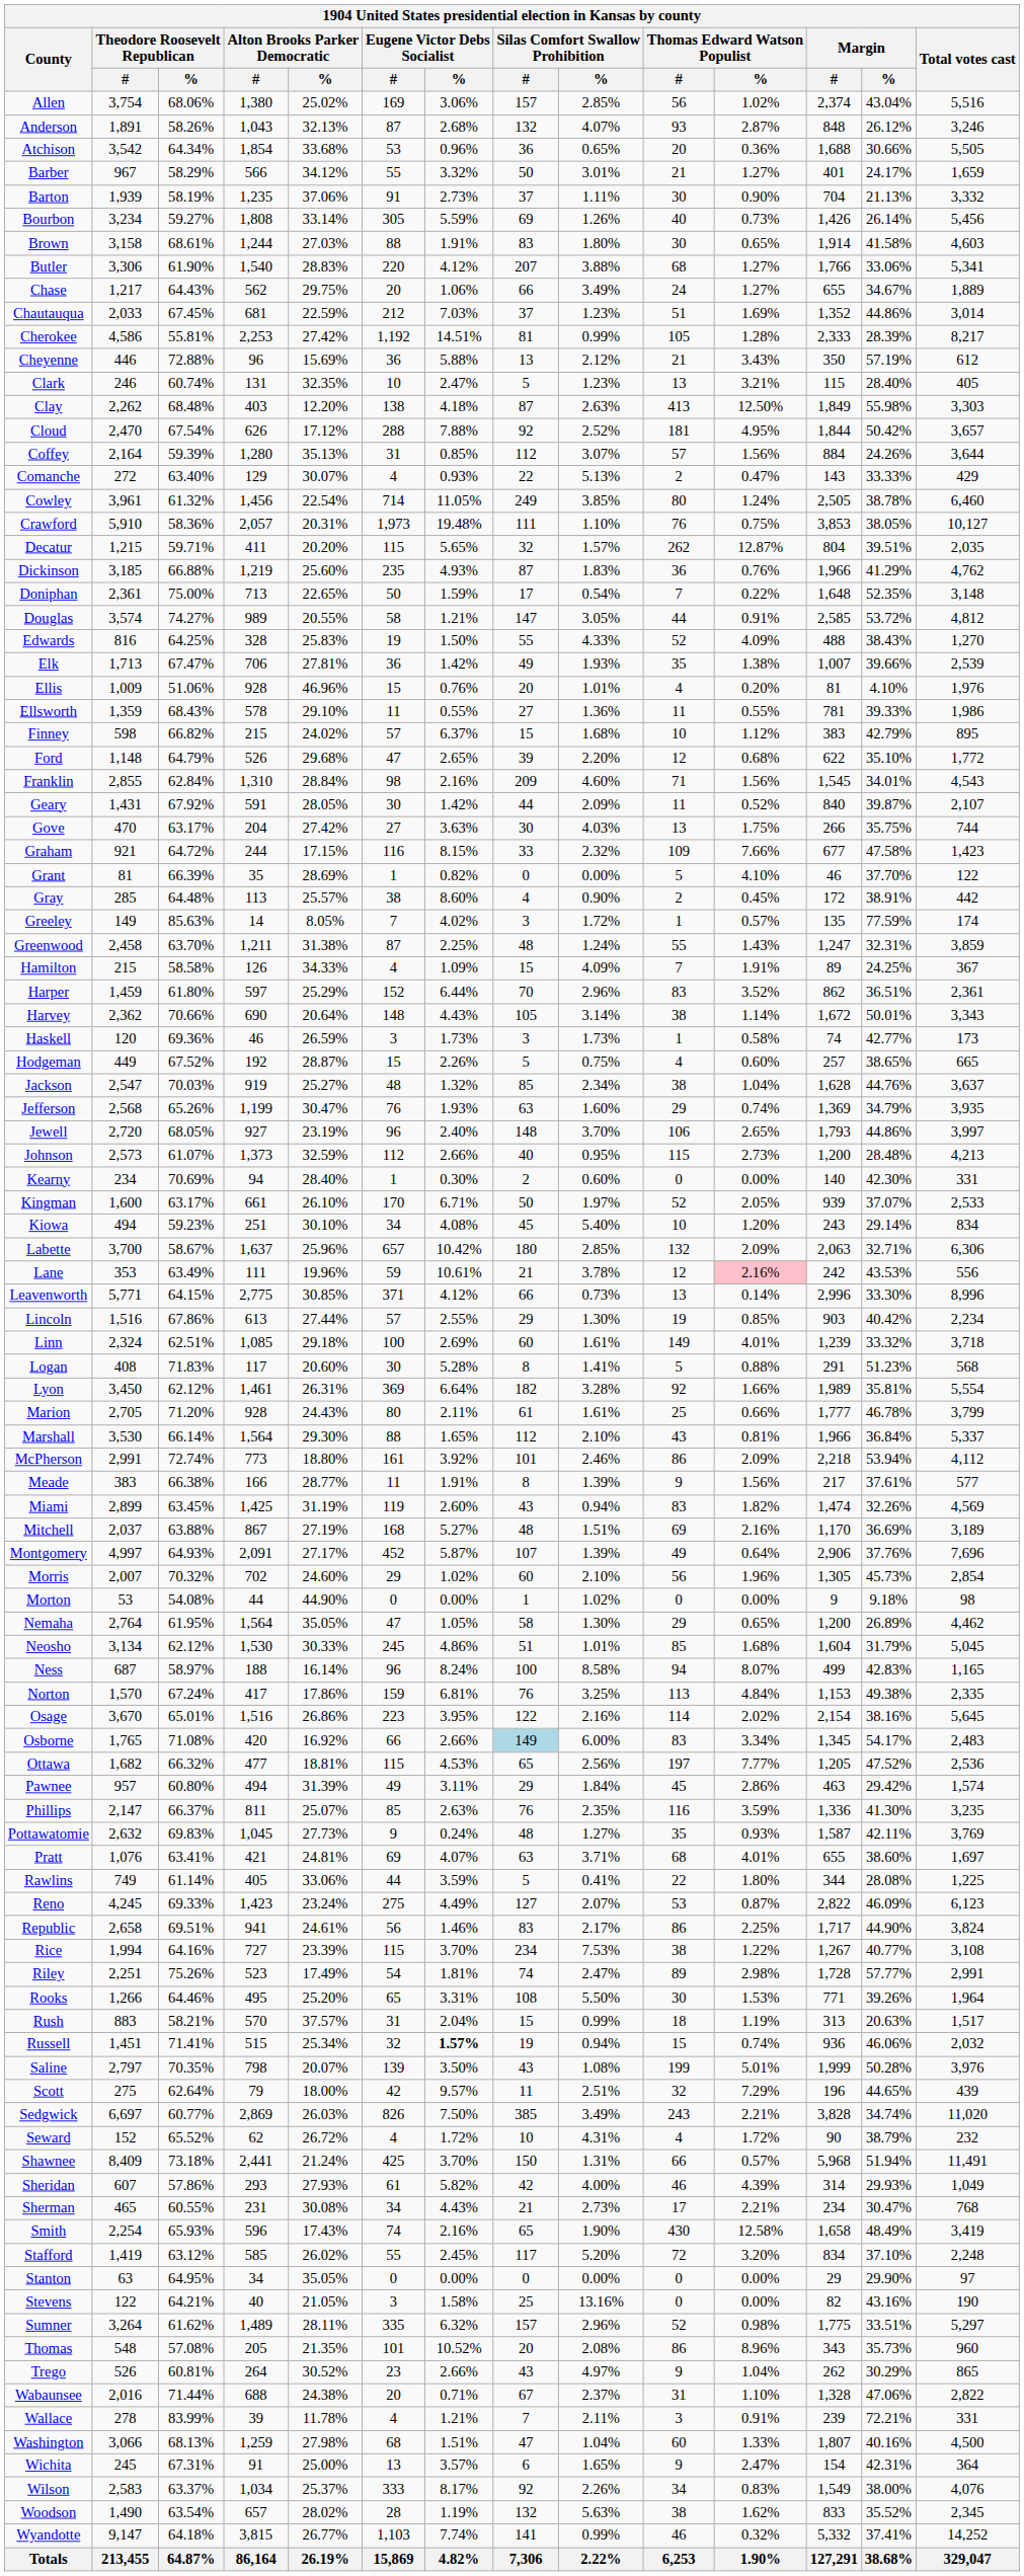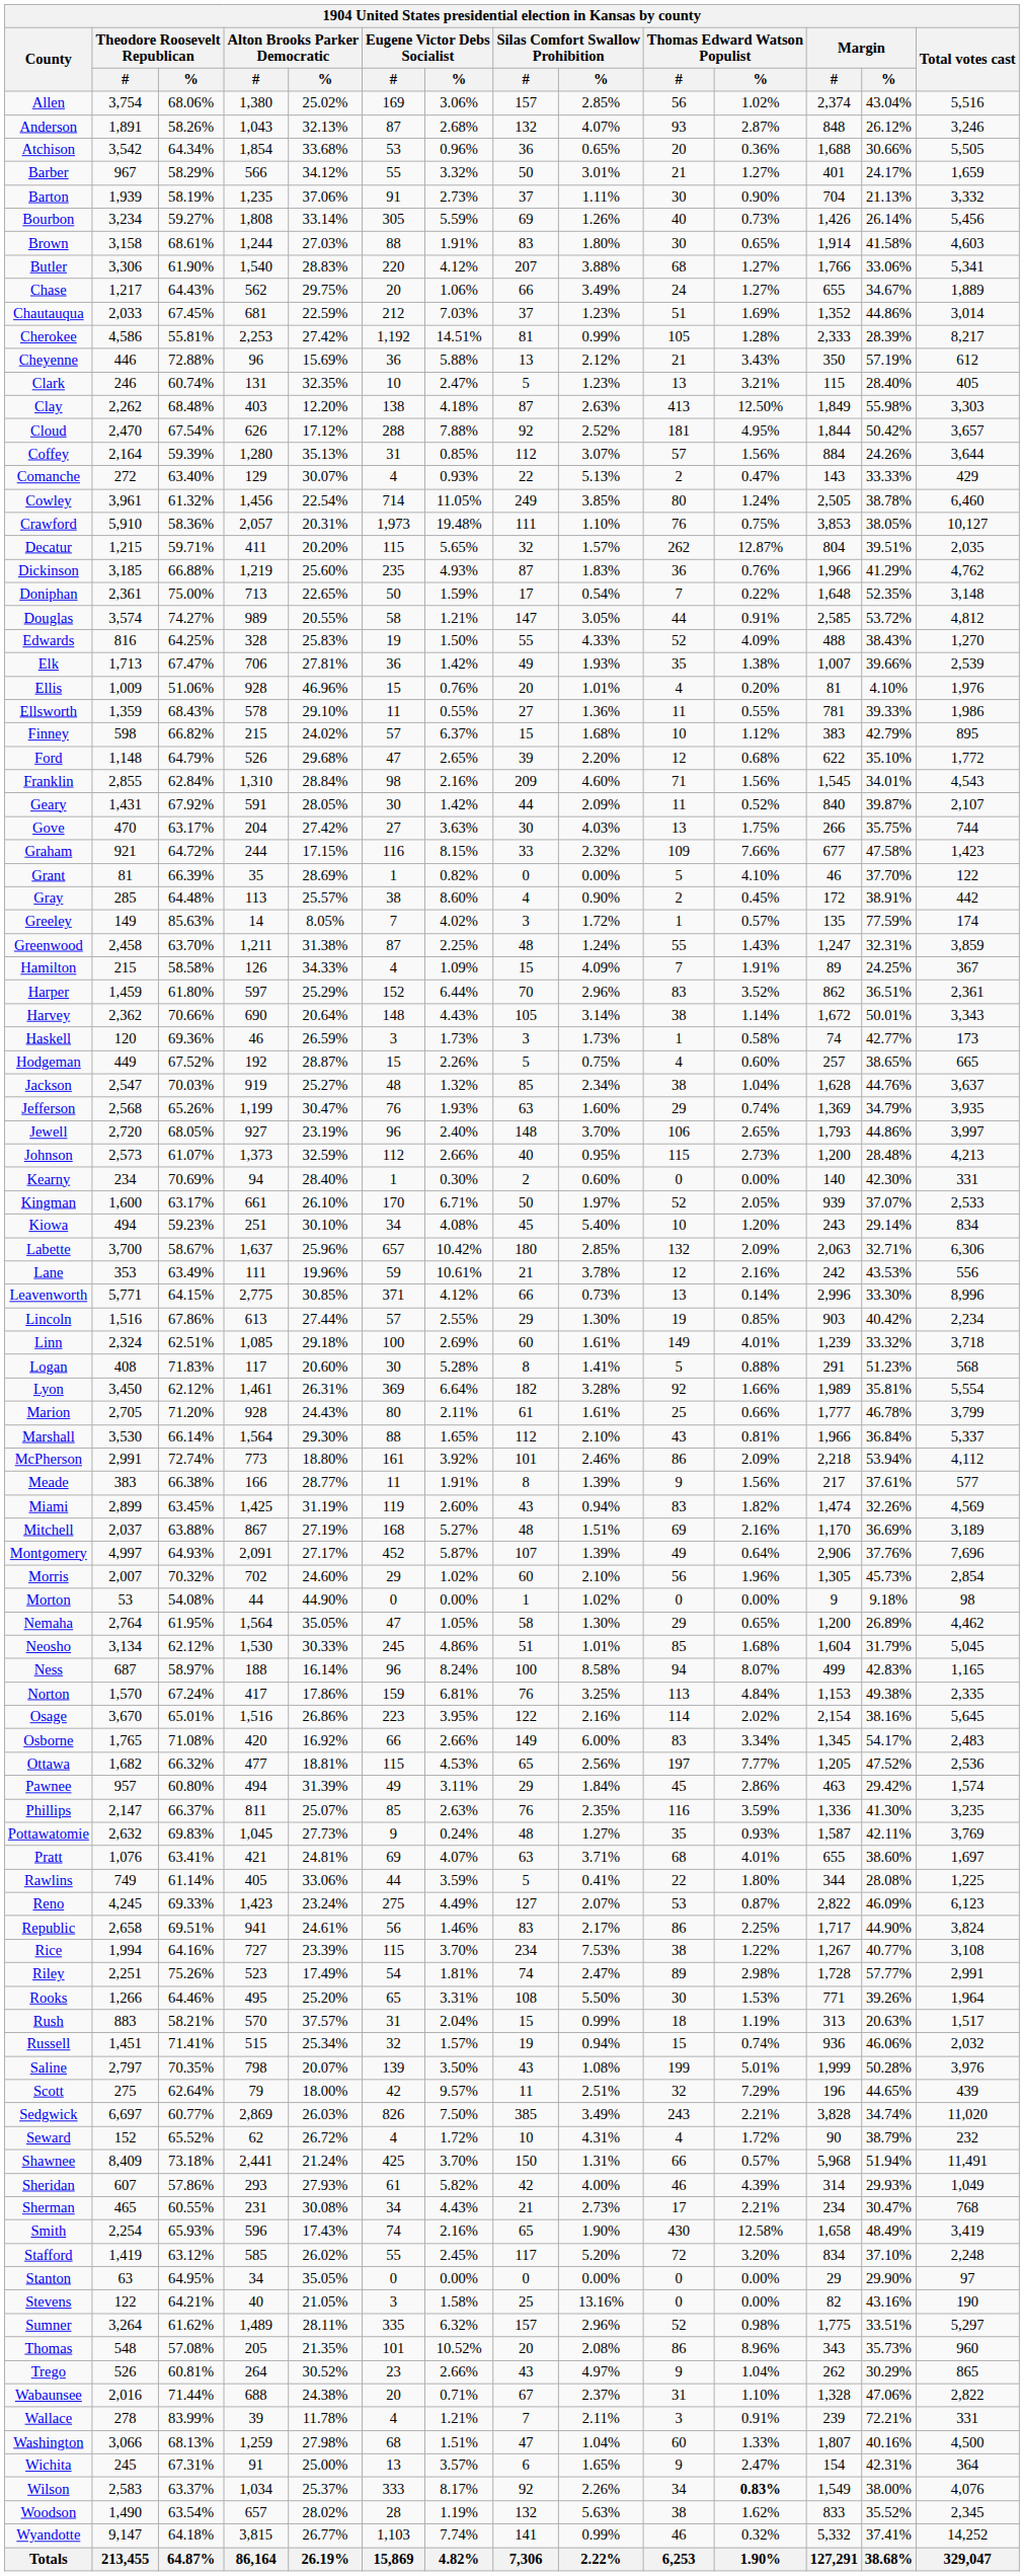Lane | Thomas Edward Watson Populist / %: pink background -> no background
Osborne | Silas Comfort Swallow Prohibition / #: lightblue background -> no background
Russell | Eugene Victor Debs Socialist / %: bold -> normal
Wilson | Thomas Edward Watson Populist / %: normal -> bold
